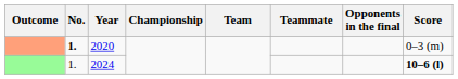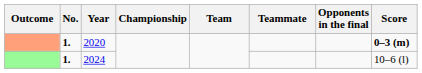2020 | Score: normal -> bold
2024 | No.: normal -> bold
2024 | Score: bold -> normal
